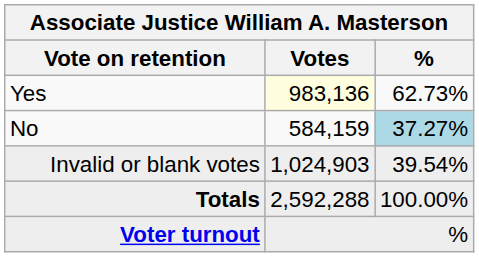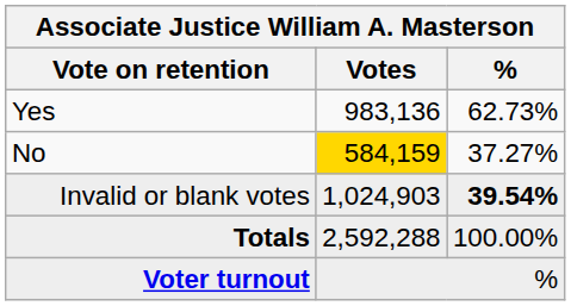Yes | Votes: lightyellow background -> no background
No | Votes: no background -> gold background
No | %: lightblue background -> no background
Invalid or blank votes | %: normal -> bold
